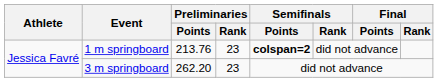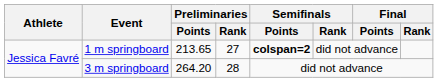1 m springboard | Preliminaries / Points: 213.76 -> 213.65
1 m springboard | Preliminaries / Rank: 23 -> 27
3 m springboard | Preliminaries / Points: 262.20 -> 264.20
3 m springboard | Preliminaries / Rank: 23 -> 28
